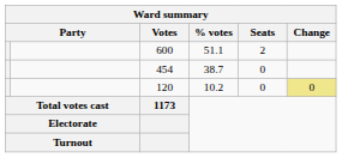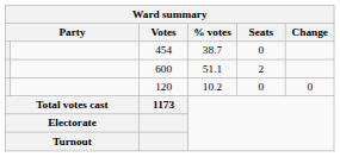rows swapped: 600 <-> 454
120 | Change: khaki background -> no background
